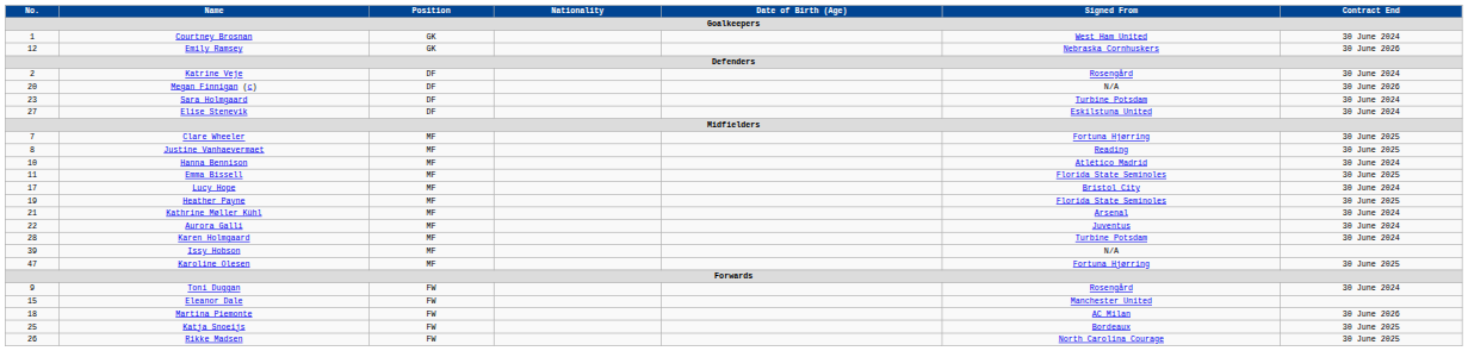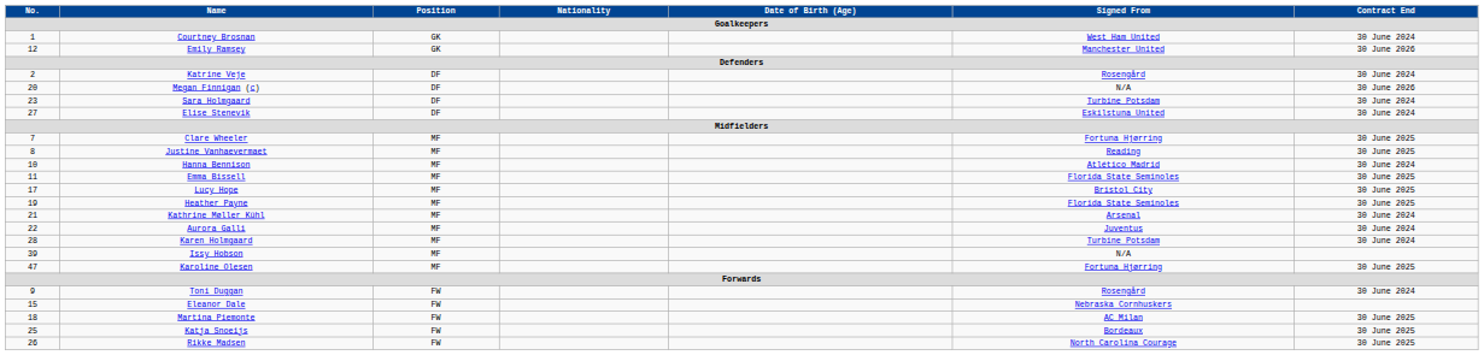Emily Ramsey | Signed From: Nebraska Cornhuskers -> Manchester United
Lucy Hope | Contract End: 30 June 2024 -> 30 June 2025
Eleanor Dale | Signed From: Manchester United -> Nebraska Cornhuskers
Martina Piemonte | Contract End: 30 June 2026 -> 30 June 2025
